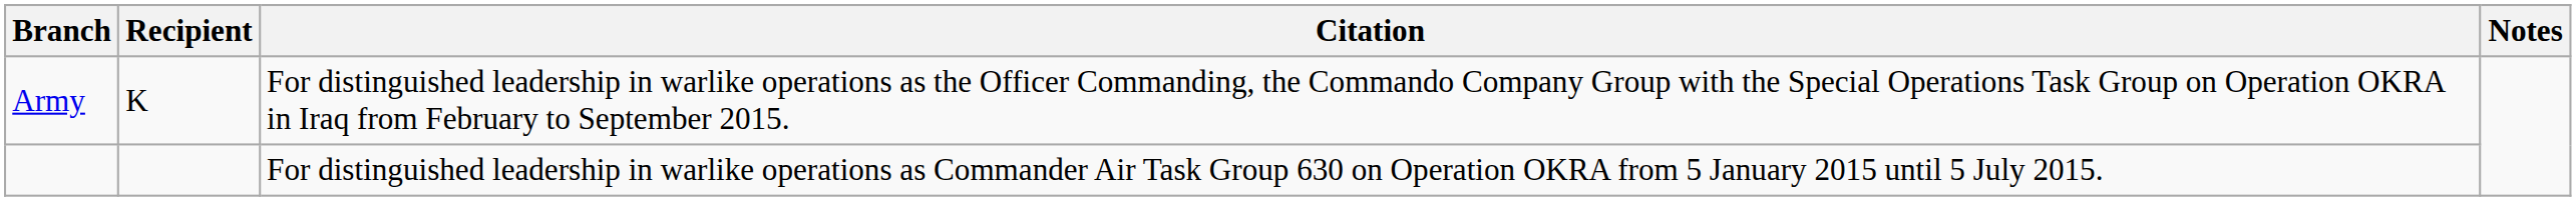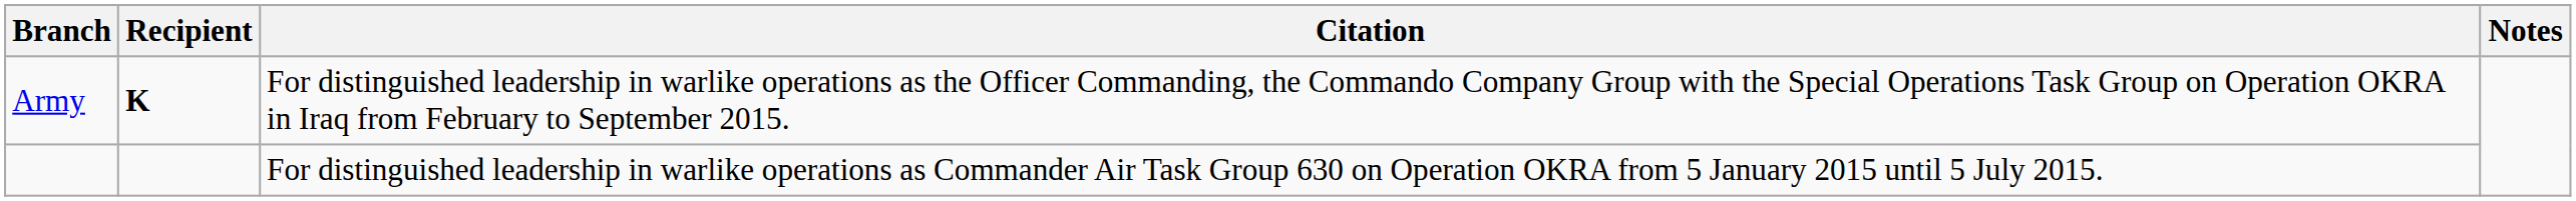Army | Recipient: normal -> bold
